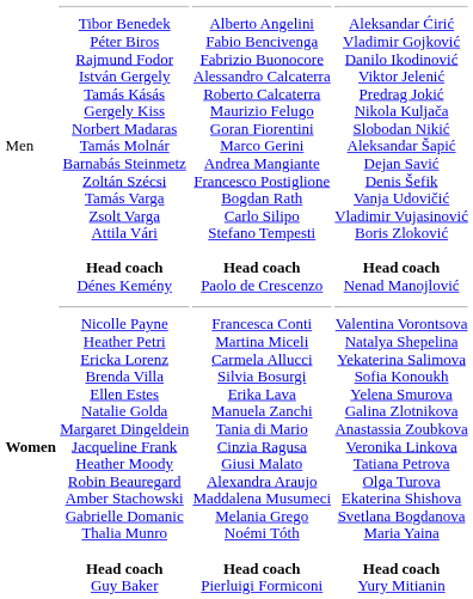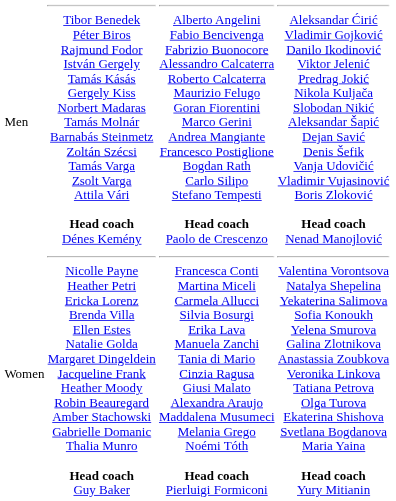Women | column 1: bold -> normal
